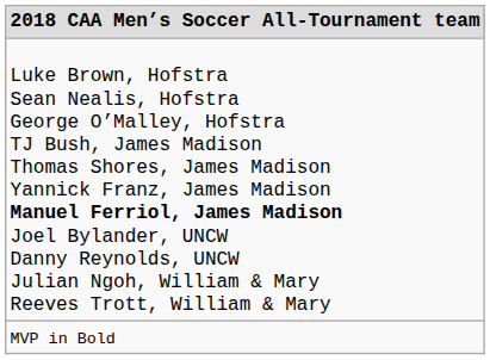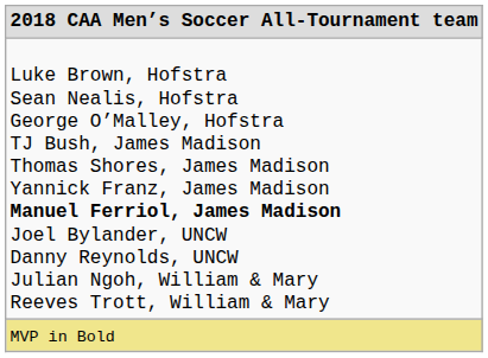MVP in Bold | column 1: no background -> khaki background
